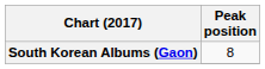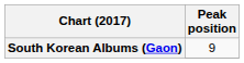row 2 | Peak position: 8 -> 9
